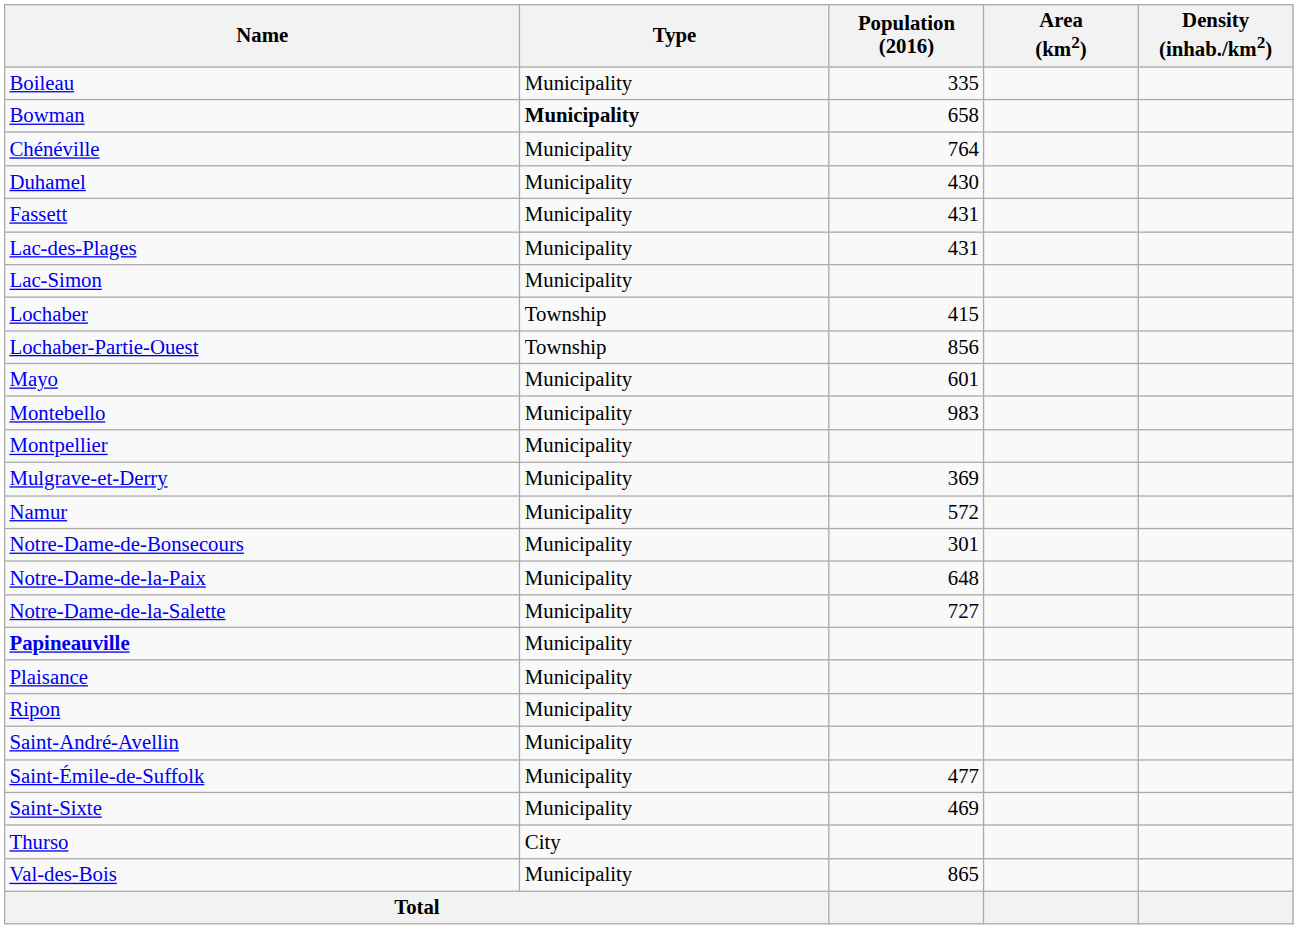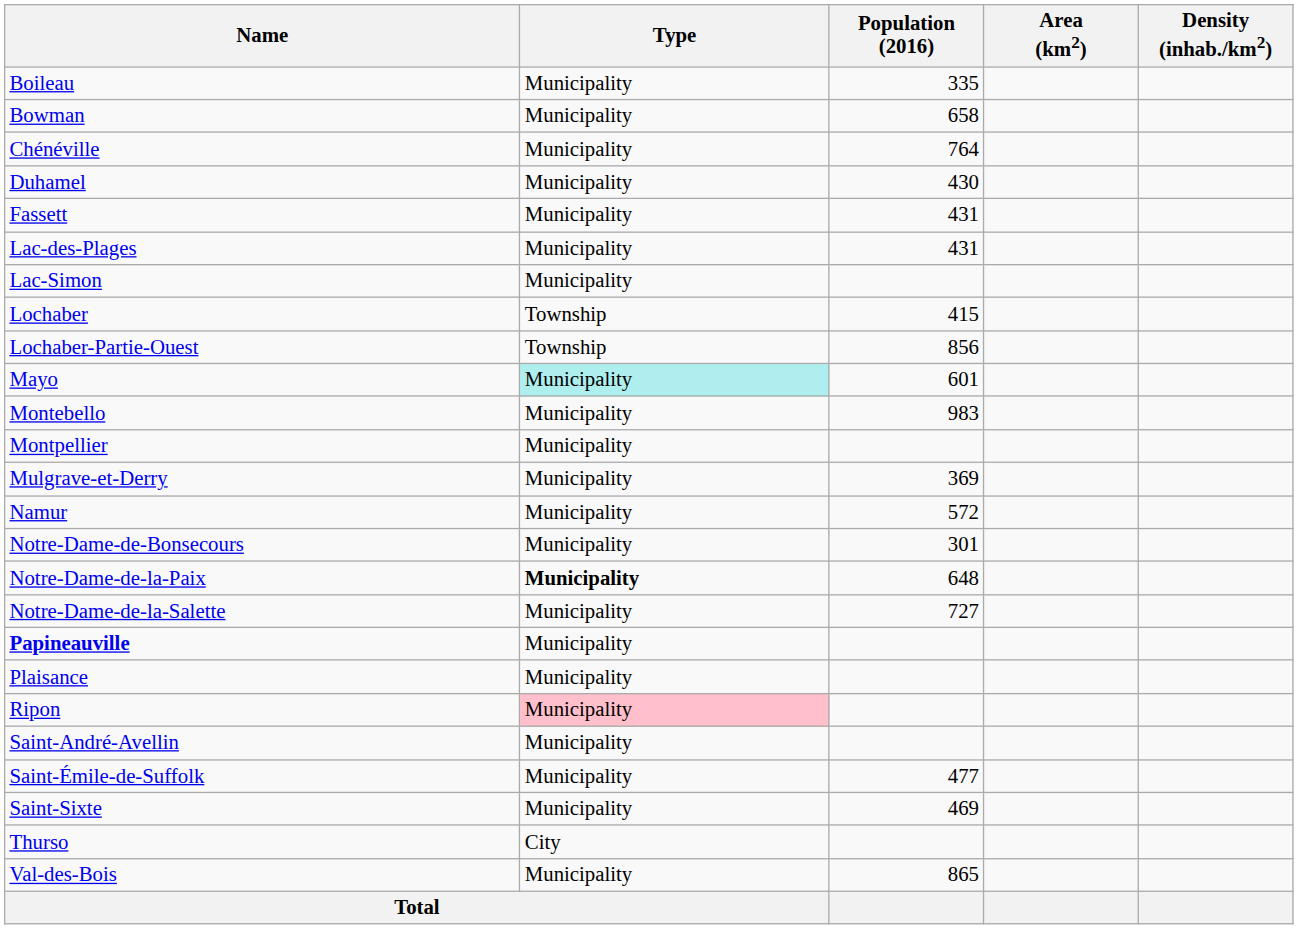Bowman | Type: bold -> normal
Mayo | Type: no background -> paleturquoise background
Notre-Dame-de-la-Paix | Type: normal -> bold
Ripon | Type: no background -> pink background
